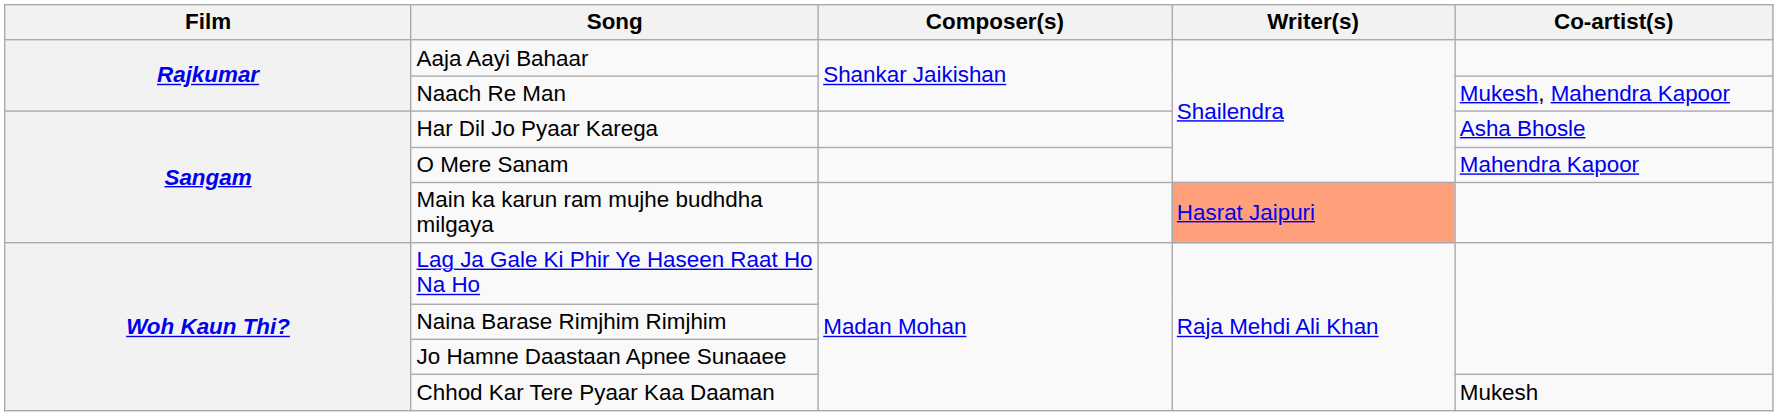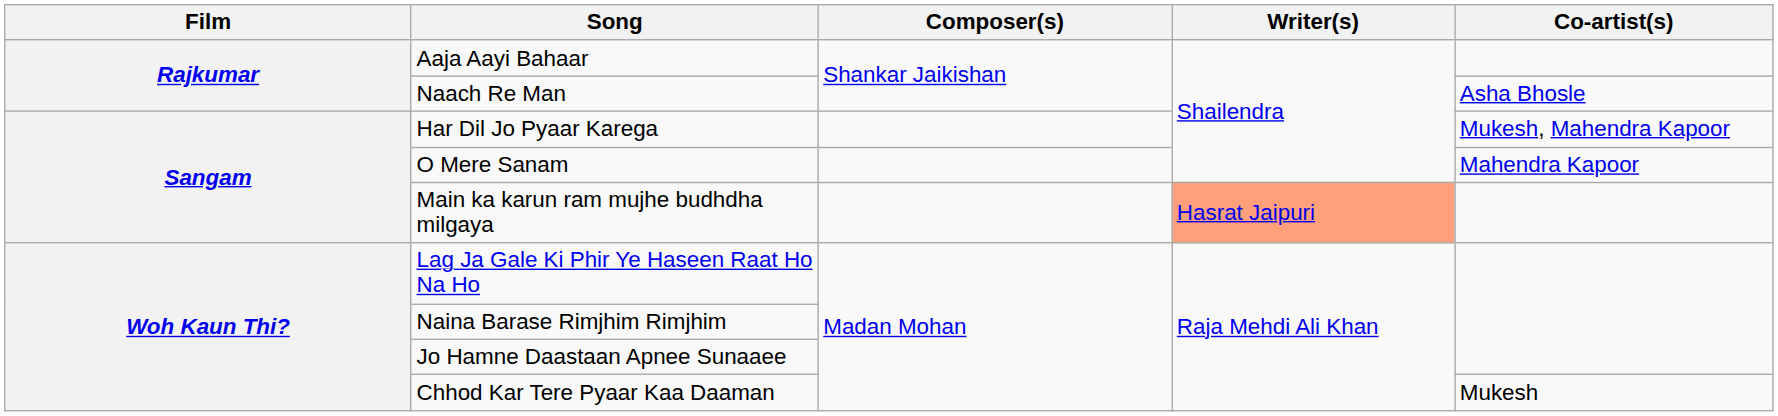Naach Re Man | Co-artist(s): Mukesh, Mahendra Kapoor -> Asha Bhosle
Har Dil Jo Pyaar Karega | Co-artist(s): Asha Bhosle -> Mukesh, Mahendra Kapoor
